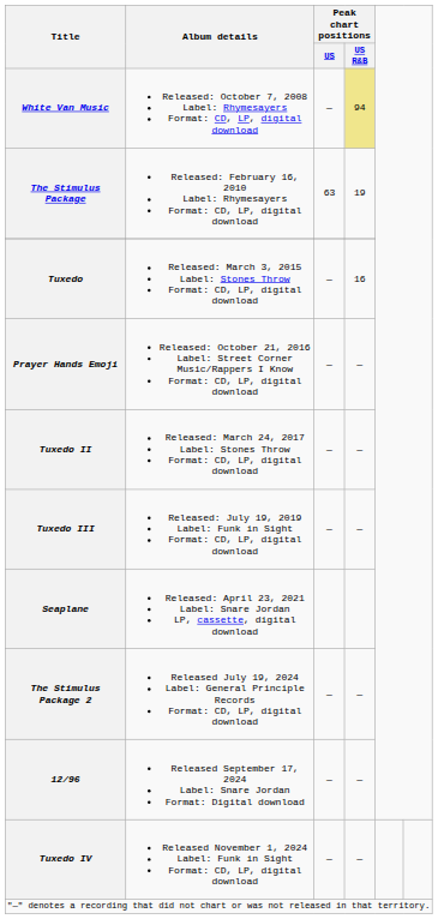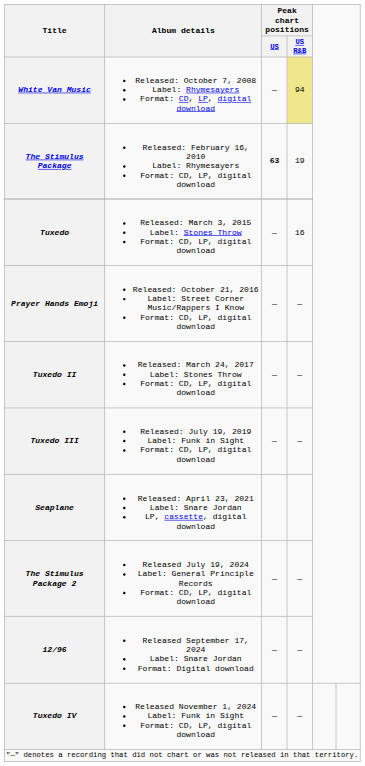The Stimulus Package | Peak chart positions / US: normal -> bold
